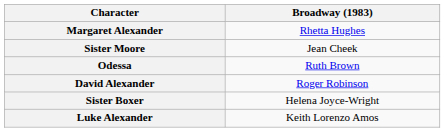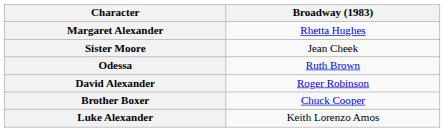- row: Sister Boxer | Helena Joyce-Wright
+ row: Brother Boxer | Chuck Cooper
